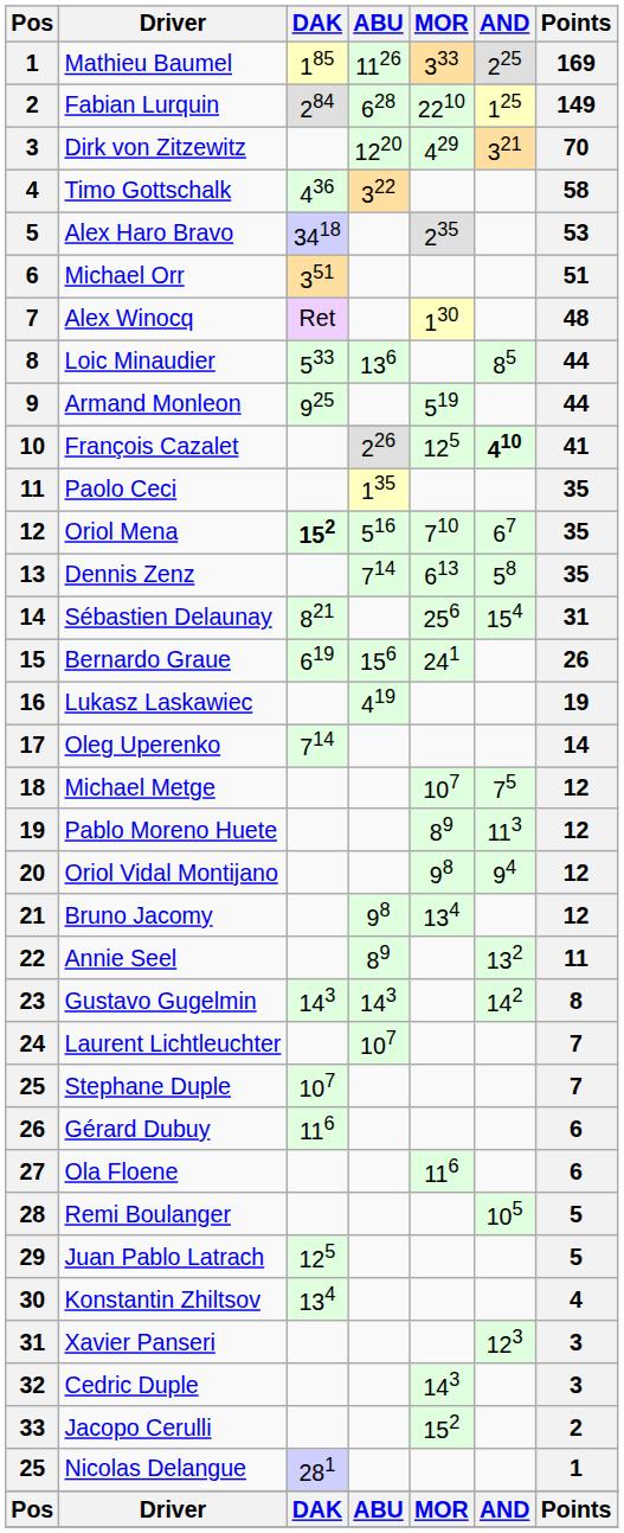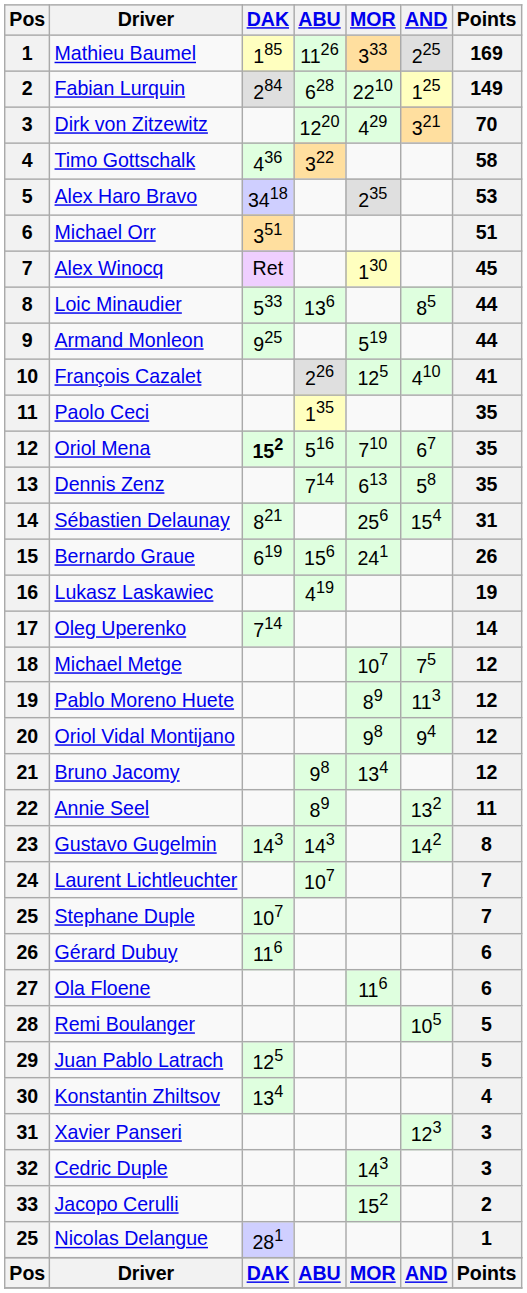Alex Winocq | Points: 48 -> 45
François Cazalet | AND: bold -> normal
